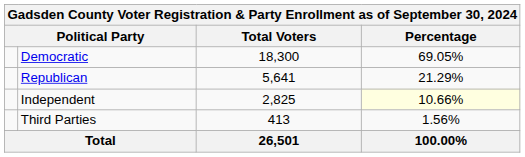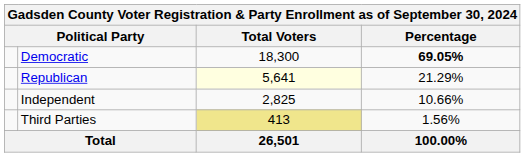Democratic | Percentage: normal -> bold
Republican | Total Voters: no background -> lightyellow background
Independent | Percentage: lightyellow background -> no background
Third Parties | Total Voters: no background -> khaki background
